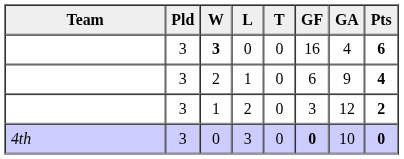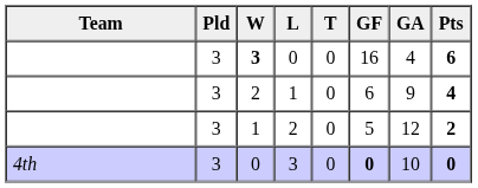row 4 | GF: 3 -> 5
